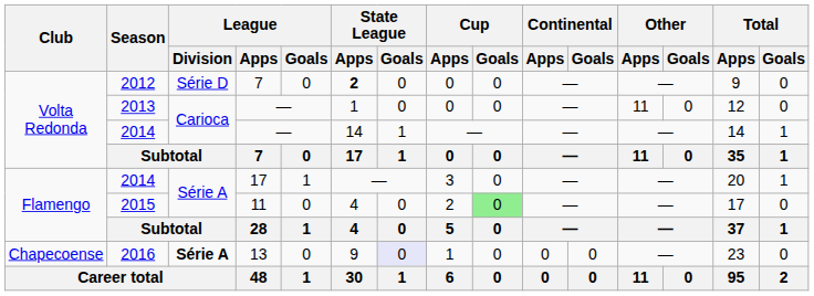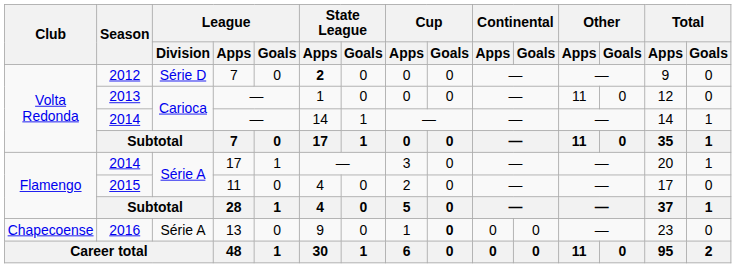2015 | Cup / Goals: lightgreen background -> no background
2016 | League / Division: bold -> normal
2016 | State League / Goals: lavender background -> no background
2016 | Cup / Goals: normal -> bold
